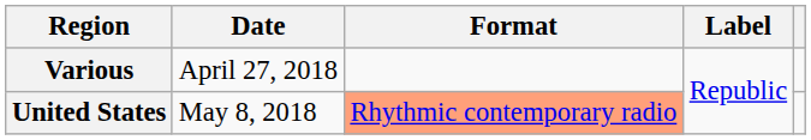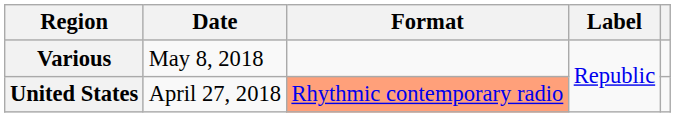Various | Date: April 27, 2018 -> May 8, 2018
United States | Date: May 8, 2018 -> April 27, 2018
